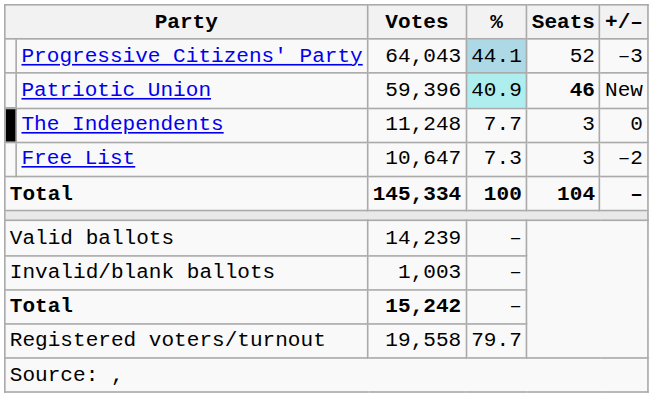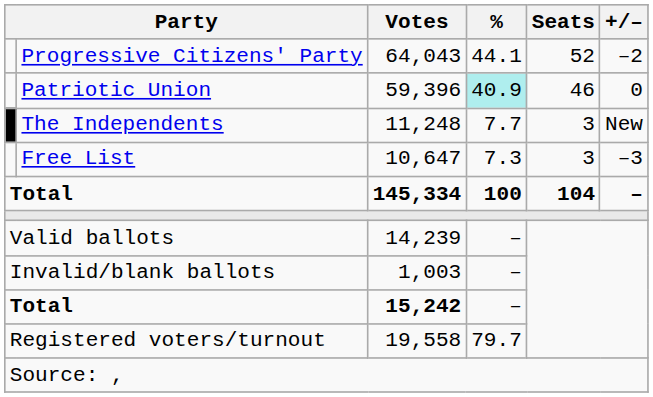Progressive Citizens' Party | %: lightblue background -> no background
Progressive Citizens' Party | +/–: –3 -> –2
Patriotic Union | Seats: bold -> normal
Patriotic Union | +/–: New -> 0
The Independents | +/–: 0 -> New
Free List | +/–: –2 -> –3
